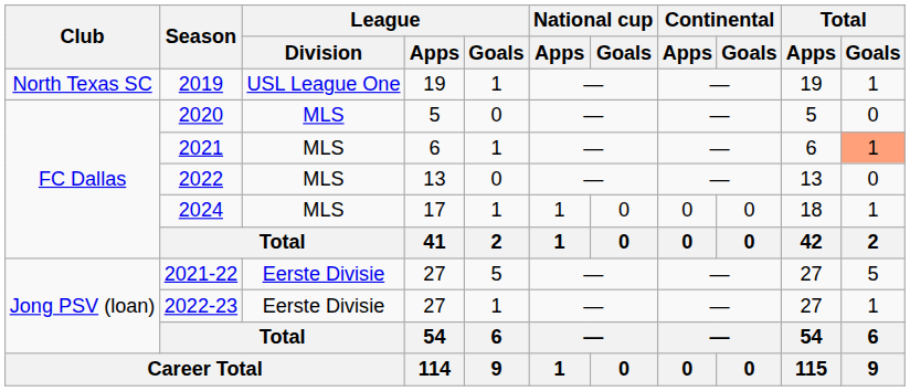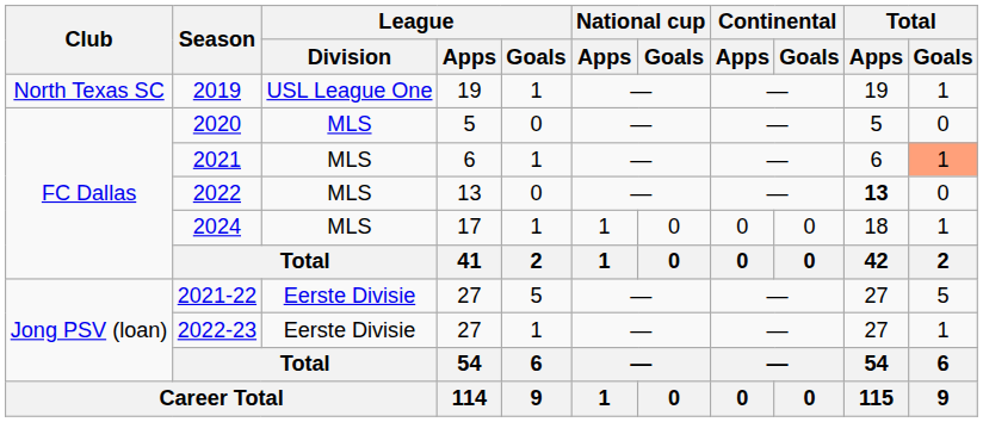2022 | Total / Apps: normal -> bold
